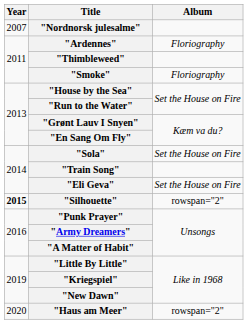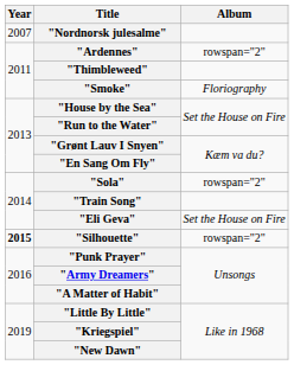"Ardennes" | Album: Floriography -> rowspan="2"
"Sola" | Album: Set the House on Fire -> rowspan="2"
- row: 2020 | "Haus am Meer" | rowspan="2"
